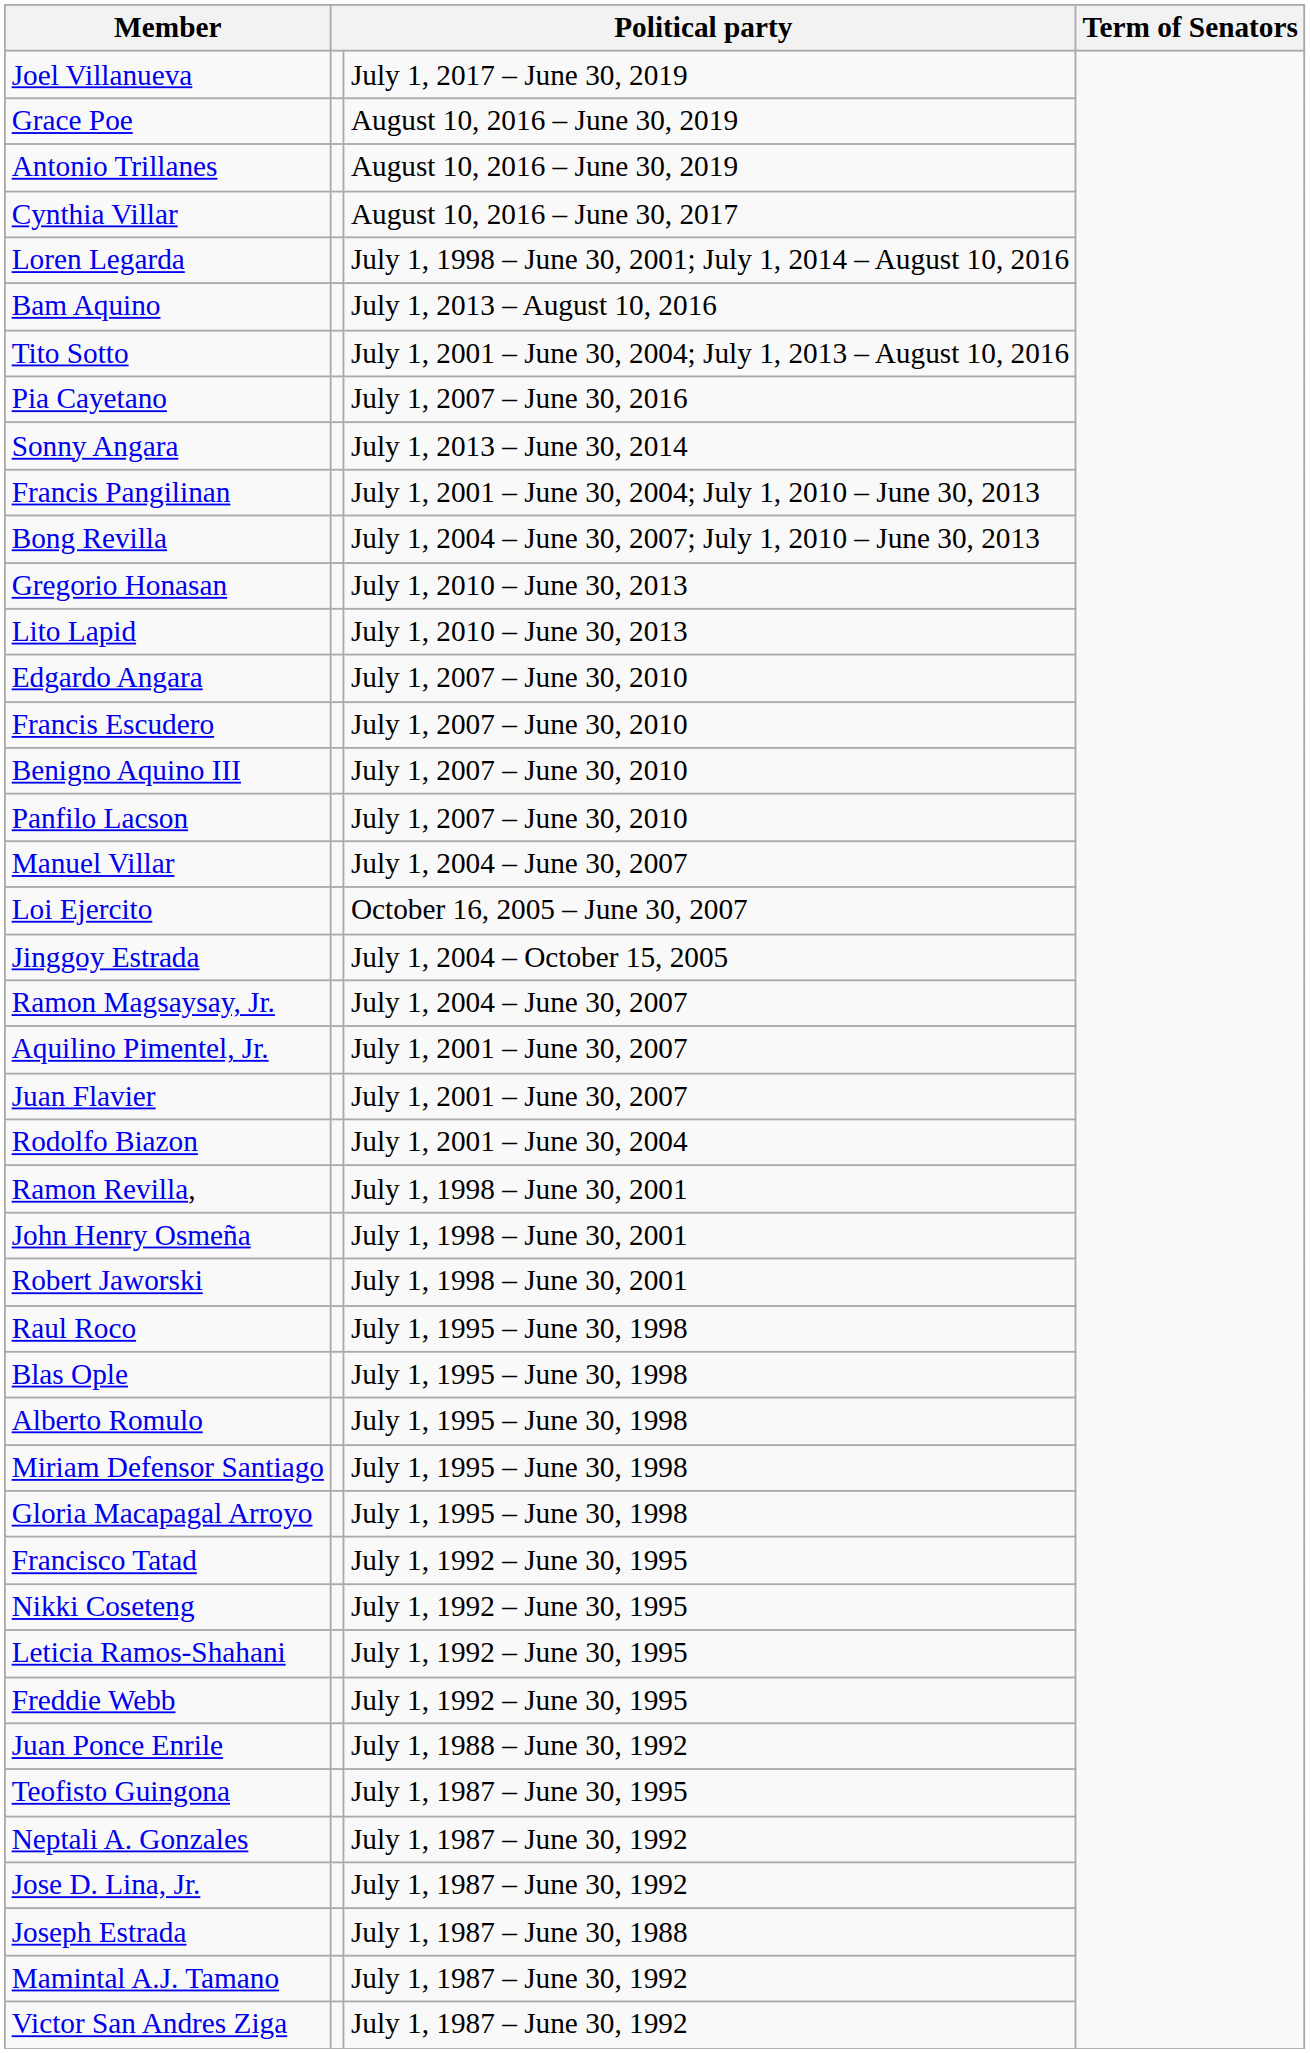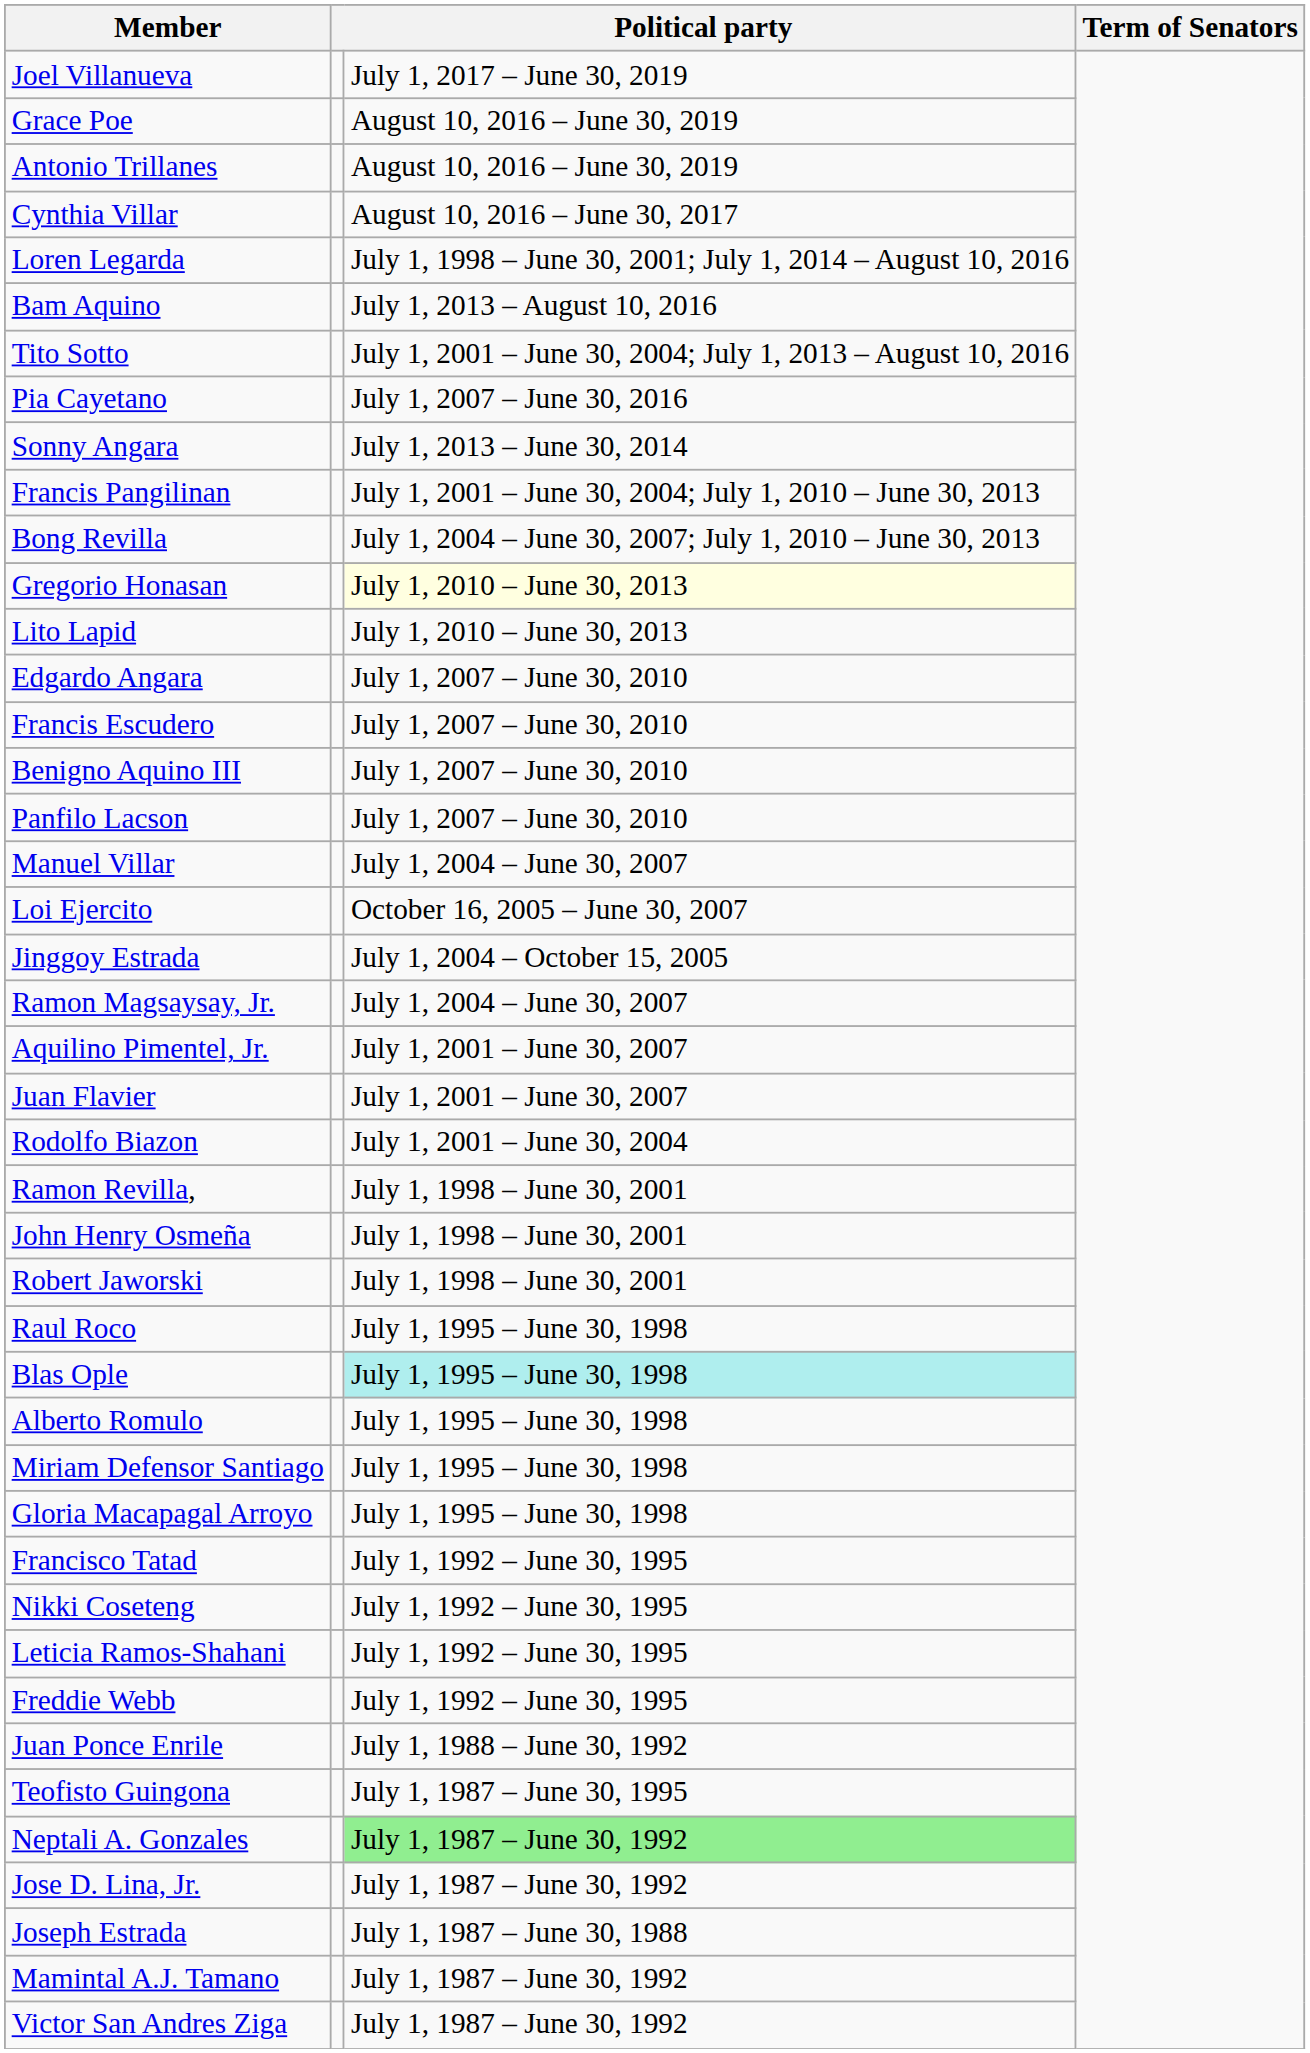Gregorio Honasan | column 3: no background -> lightyellow background
Blas Ople | column 3: no background -> paleturquoise background
Neptali A. Gonzales | column 3: no background -> lightgreen background
